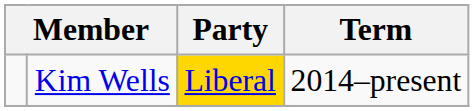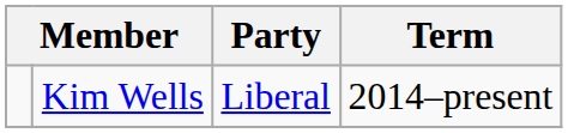Kim Wells | Party: gold background -> no background
